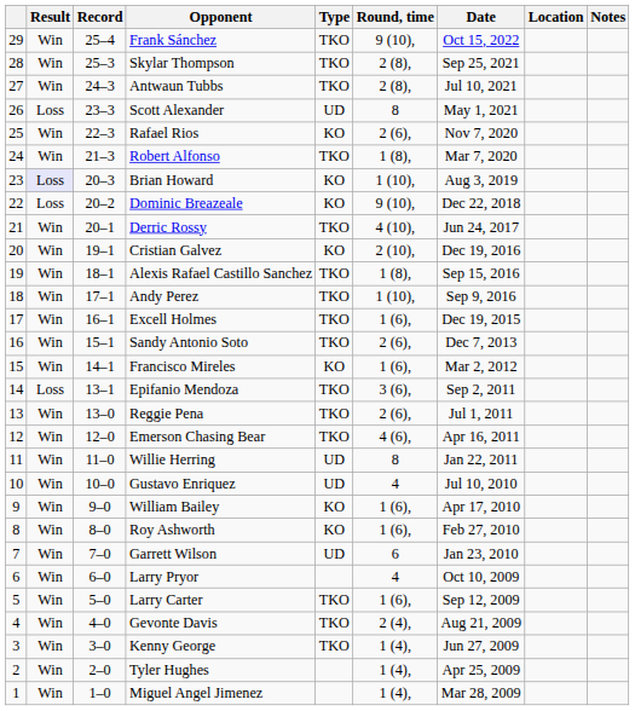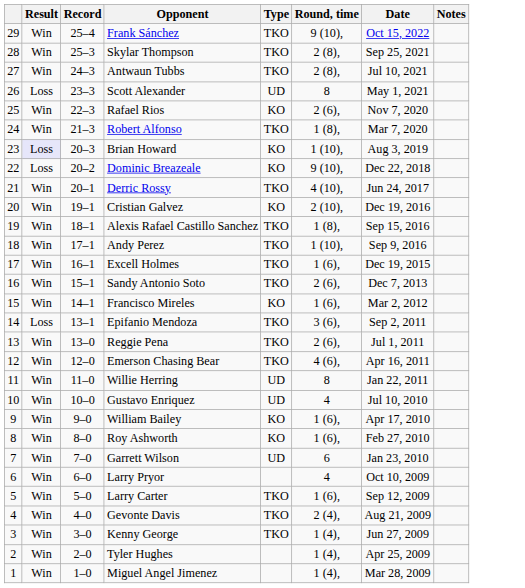- column: Location
